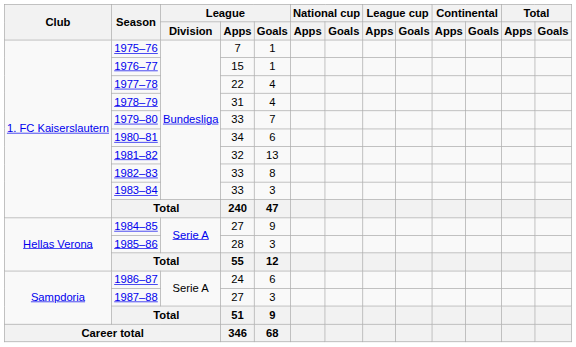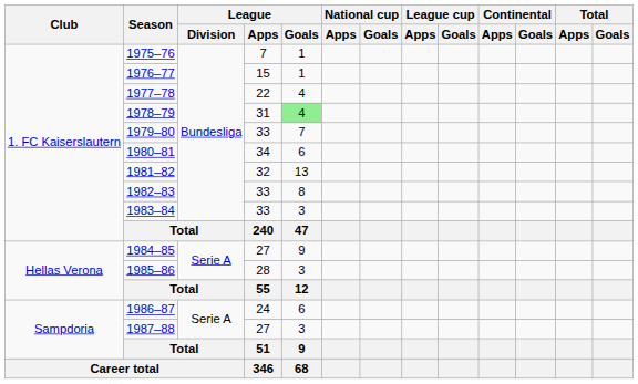1978–79 | League / Goals: no background -> lightgreen background
